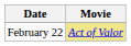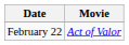February 22 | Movie: khaki background -> no background
